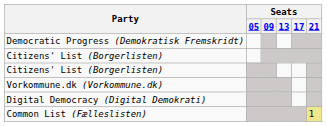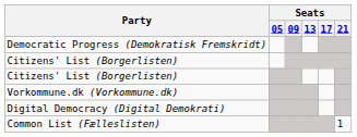Common List (Fælleslisten) | Seats / 21: khaki background -> no background
